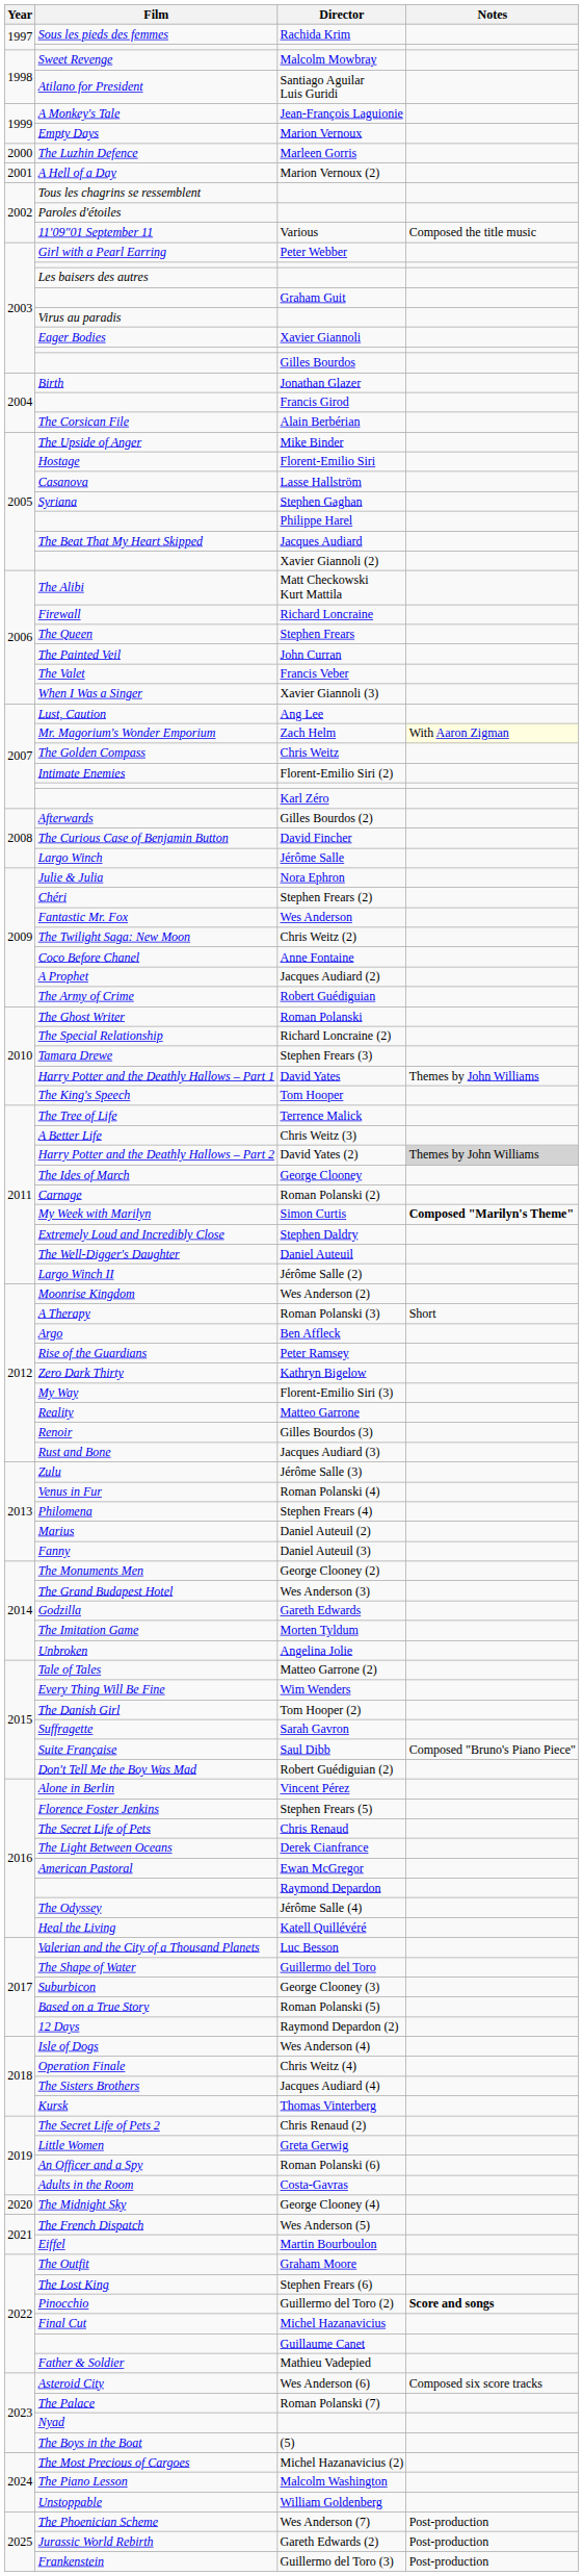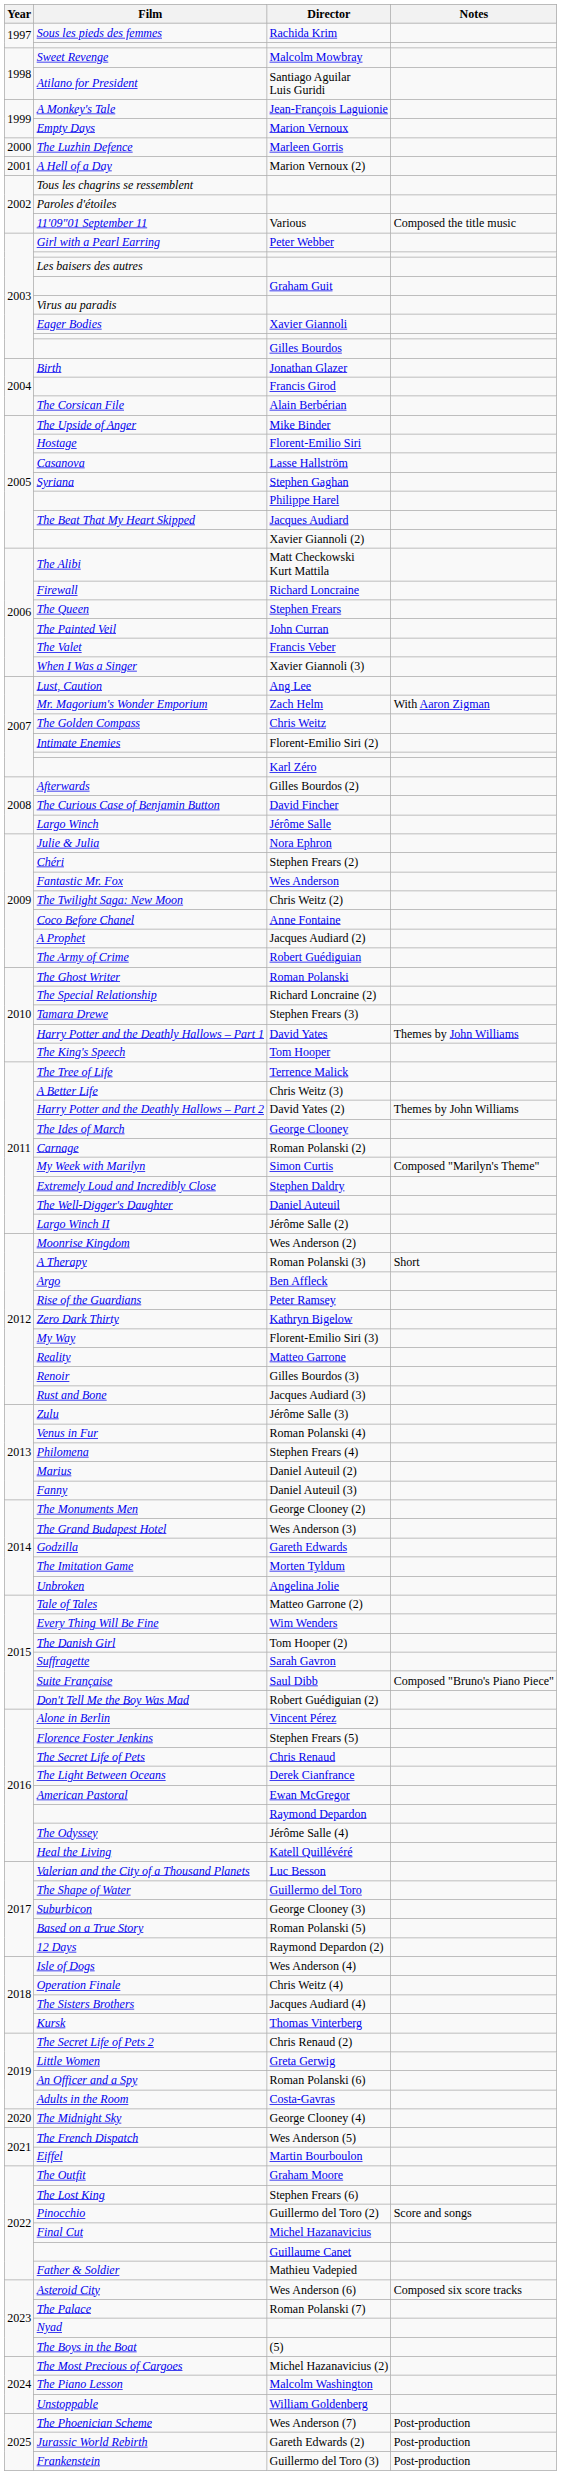Zach Helm | Notes: lightyellow background -> no background
David Yates (2) | Notes: lightgrey background -> no background
Simon Curtis | Notes: bold -> normal
Guillermo del Toro (2) | Notes: bold -> normal
